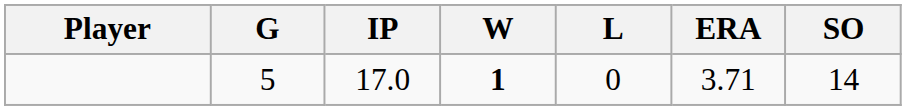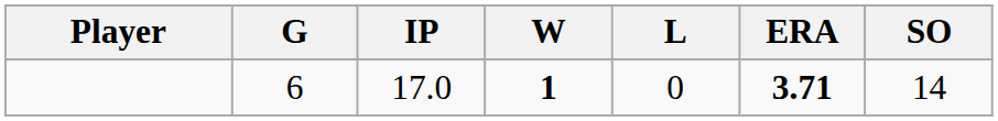row 2 | G: 5 -> 6
row 2 | ERA: normal -> bold
